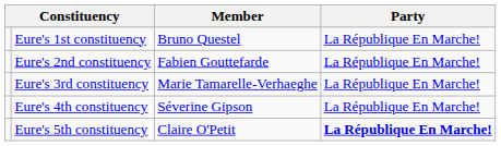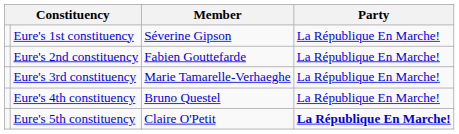Eure's 1st constituency | Member: Bruno Questel -> Séverine Gipson
Eure's 4th constituency | Member: Séverine Gipson -> Bruno Questel
